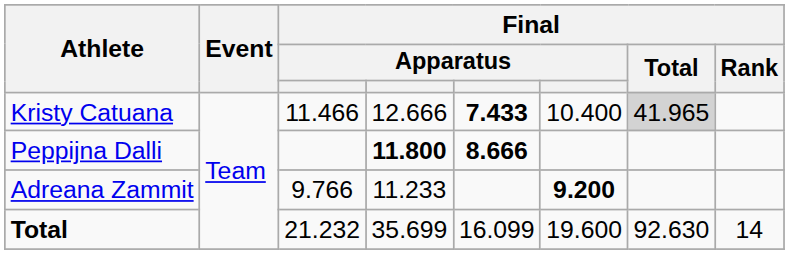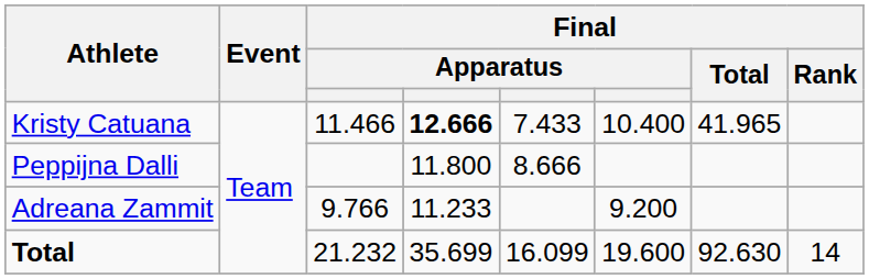Kristy Catuana | column 4: normal -> bold
Kristy Catuana | column 5: bold -> normal
Kristy Catuana | Final / Total: lightgrey background -> no background
Peppijna Dalli | column 4: bold -> normal
Peppijna Dalli | column 5: bold -> normal
Adreana Zammit | column 6: bold -> normal
